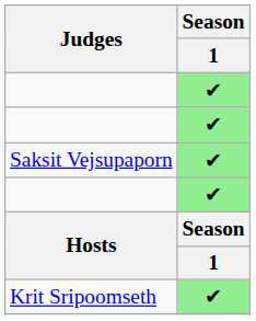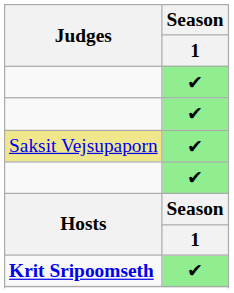Saksit Vejsupaporn | Judges: no background -> khaki background
Krit Sripoomseth | Judges: normal -> bold
